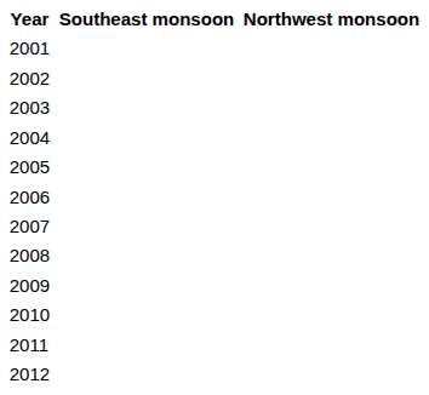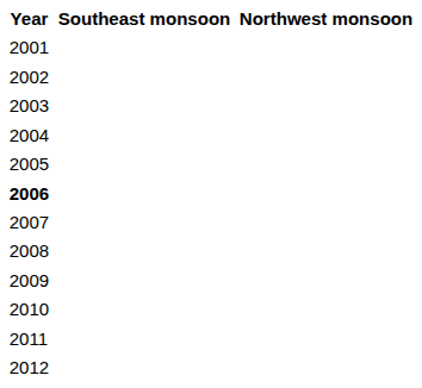2006 | Year: normal -> bold
